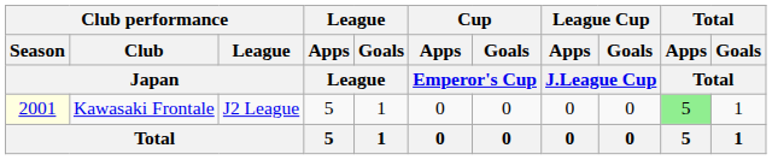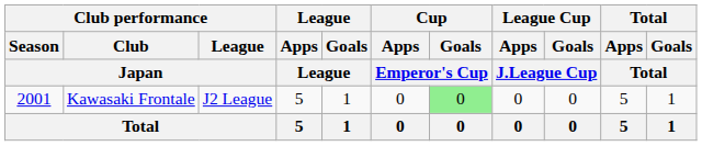Kawasaki Frontale | Club performance / Season / Japan: lightyellow background -> no background
Kawasaki Frontale | Cup / Goals / Emperor's Cup: no background -> lightgreen background
Kawasaki Frontale | Total / Apps / Total: lightgreen background -> no background
